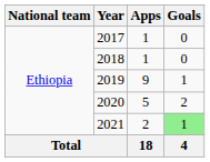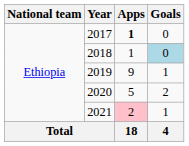2017 | Apps: normal -> bold
2018 | Goals: no background -> lightblue background
2021 | Apps: no background -> pink background
2021 | Goals: lightgreen background -> no background
